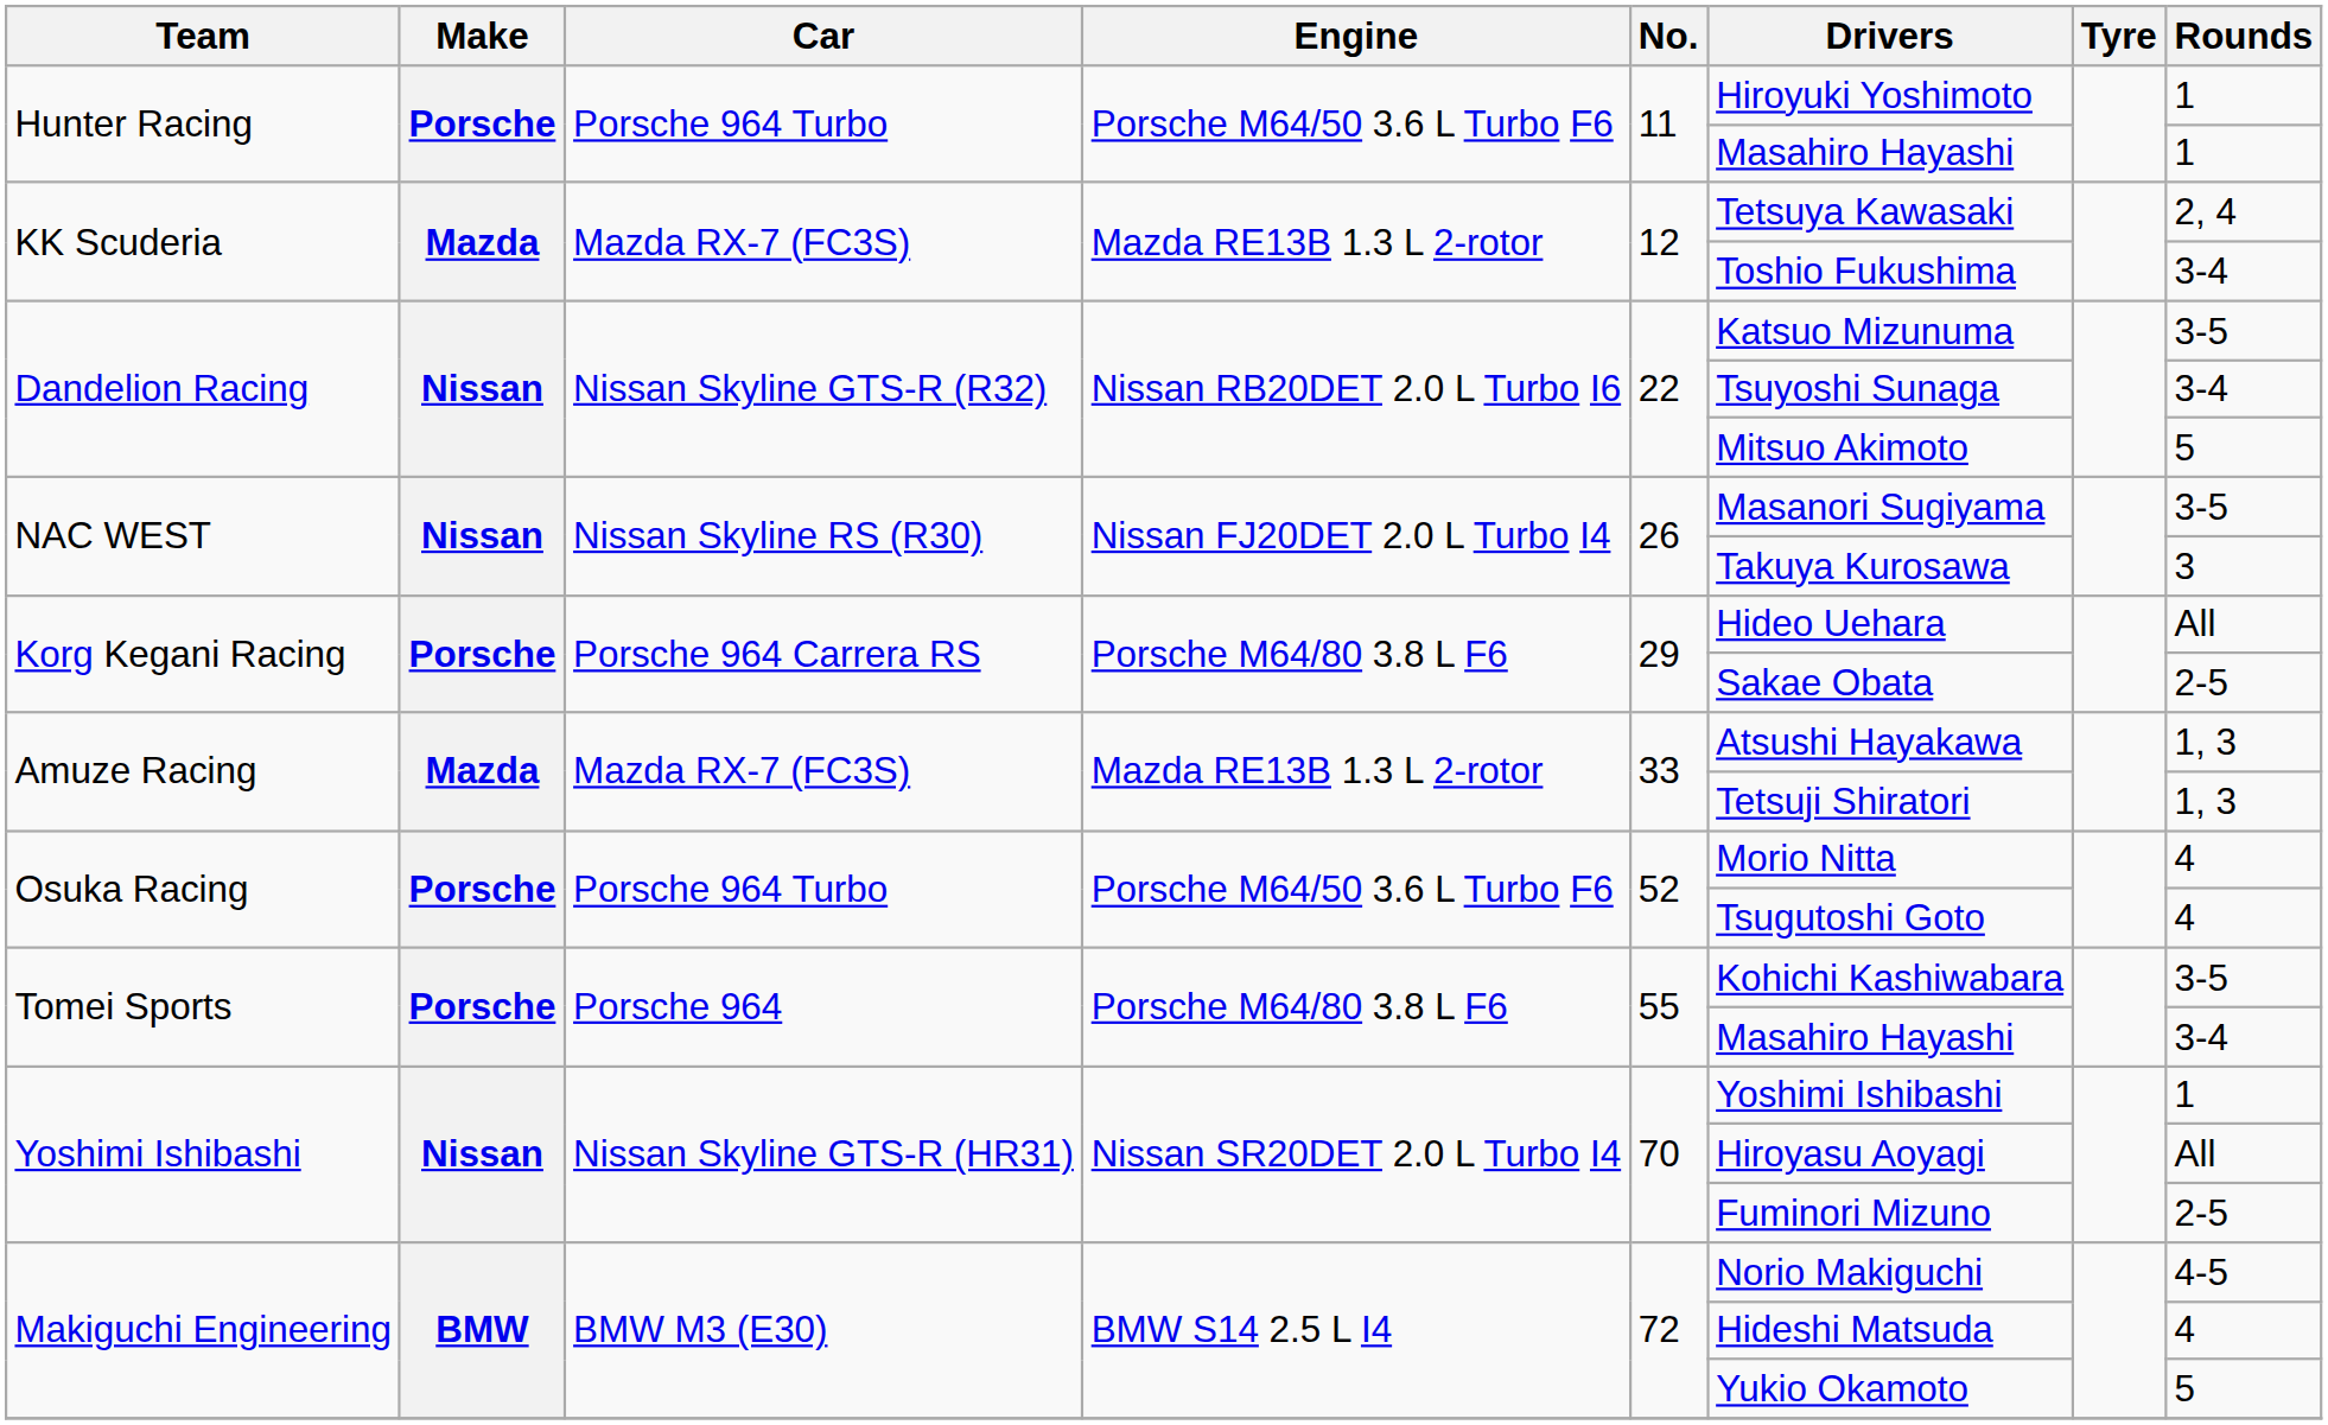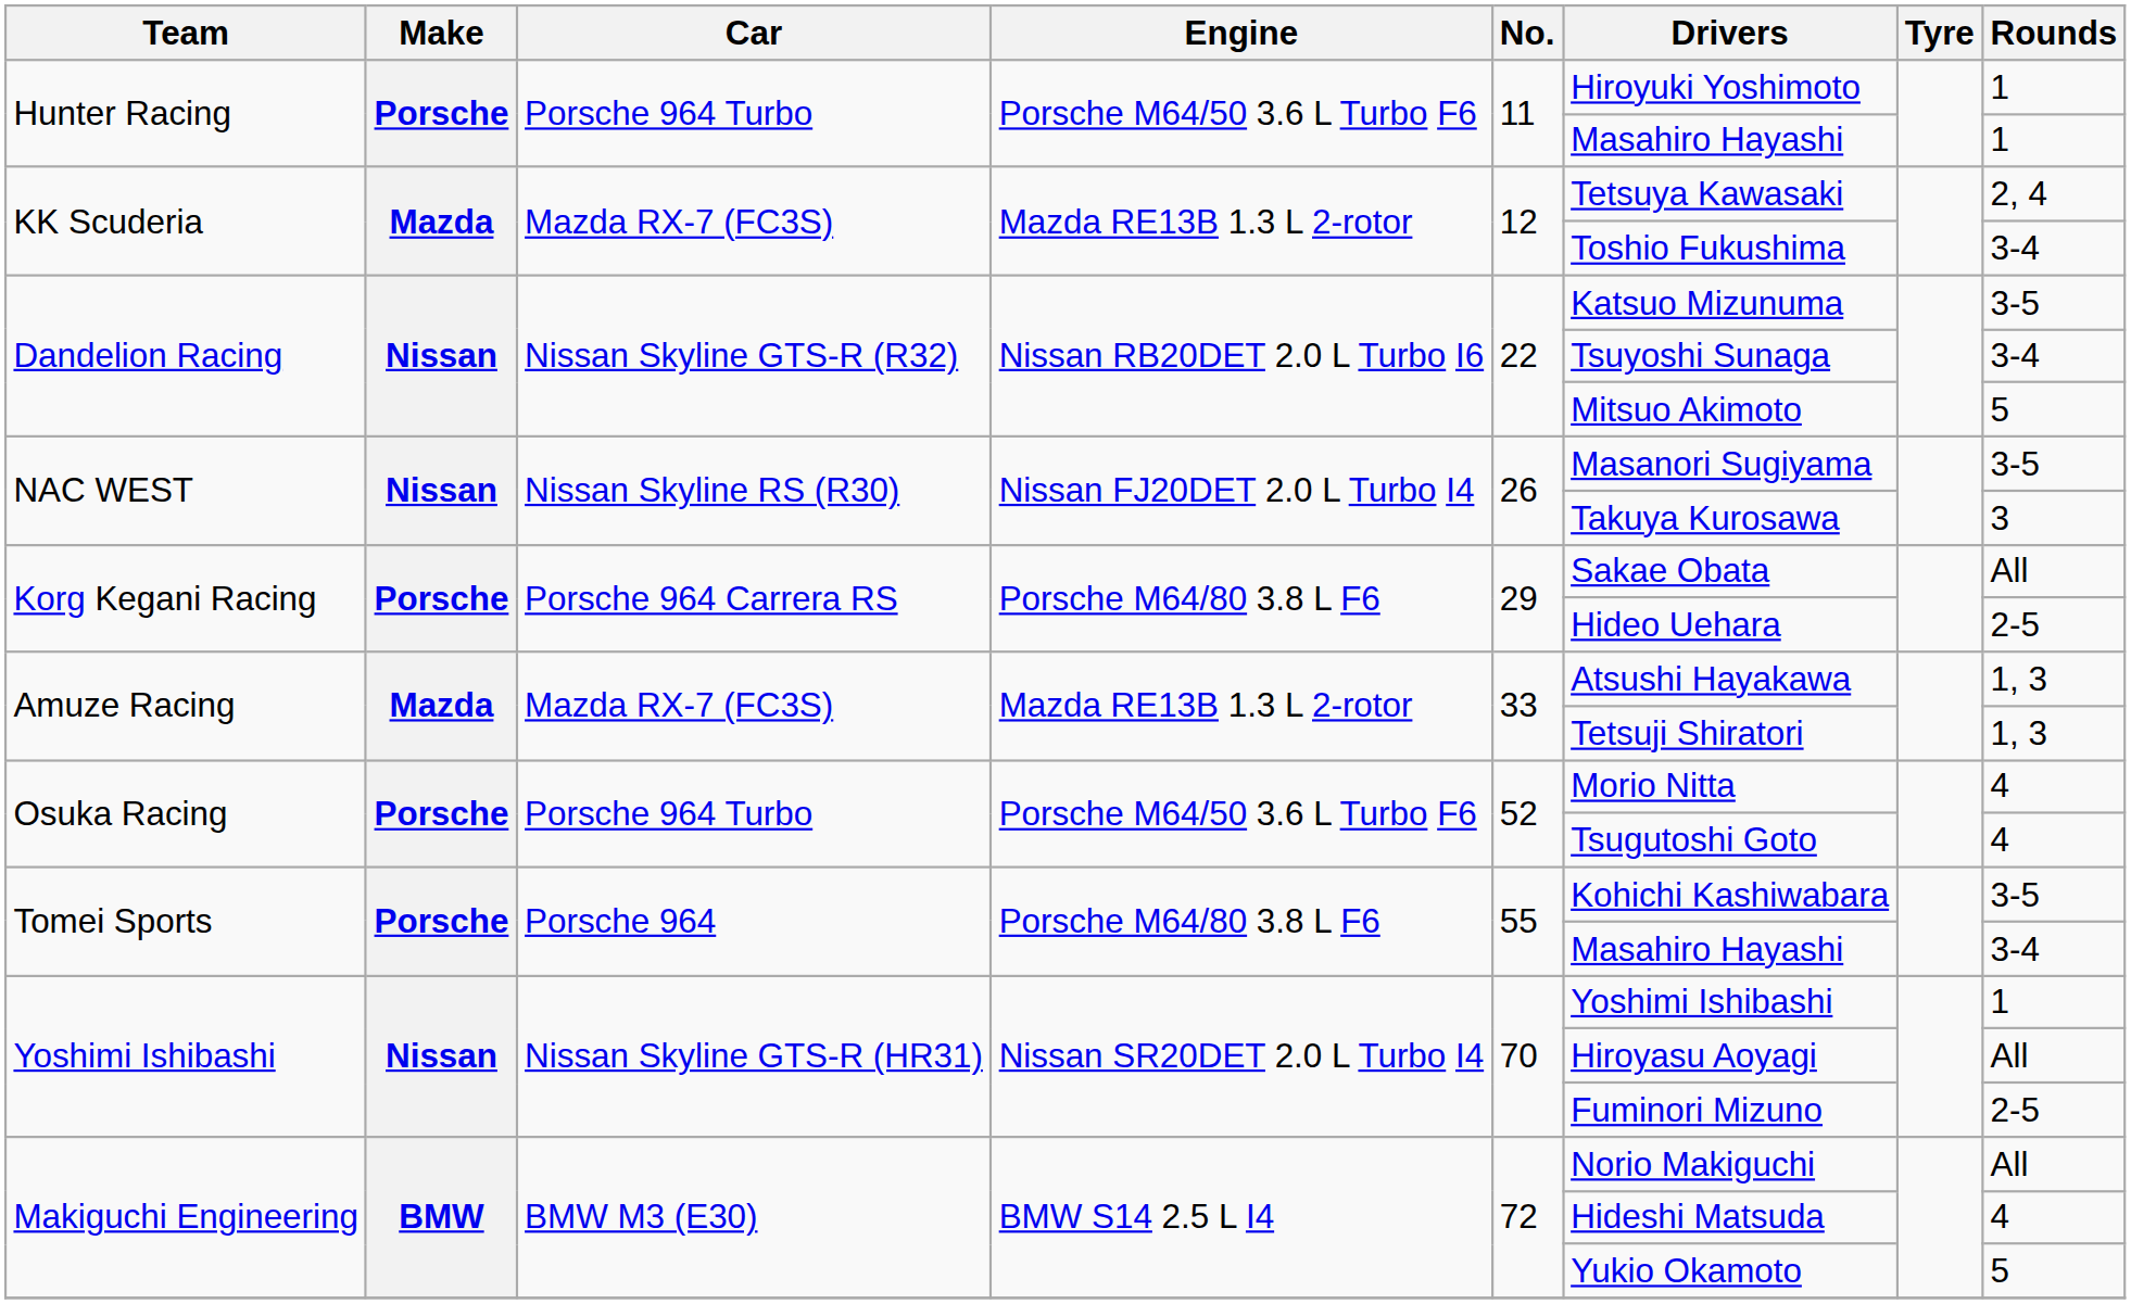row 11 | Drivers: Hideo Uehara -> Sakae Obata
row 12 | Drivers: Sakae Obata -> Hideo Uehara
row 22 | Rounds: 4-5 -> All
